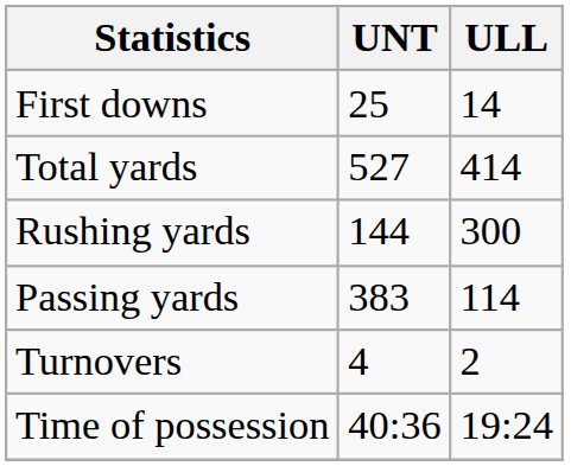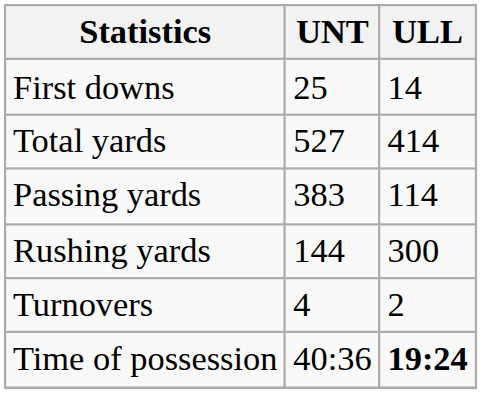rows swapped: Rushing yards <-> Passing yards
Time of possession | ULL: normal -> bold
